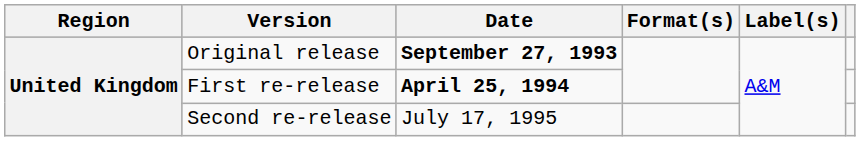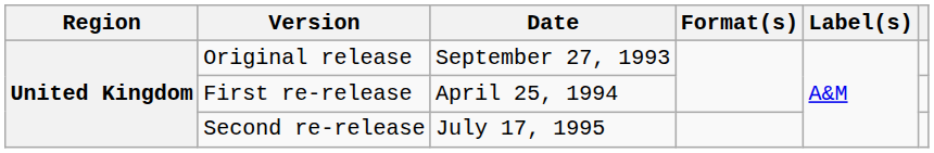Original release | Date: bold -> normal
First re-release | Date: bold -> normal
